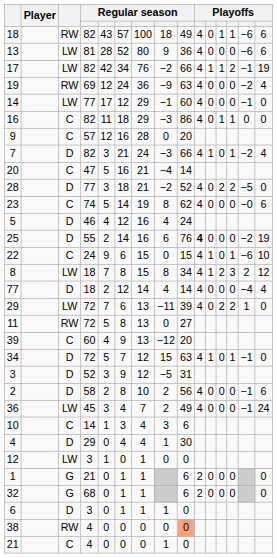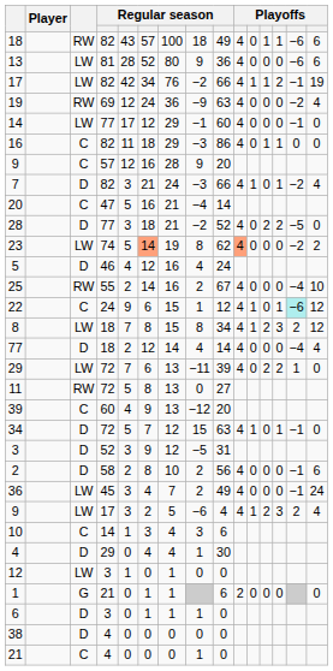9 / 57 | column 8: 0 -> 9
23 | column 3: C -> LW
23 | column 6: no background -> lightsalmon background
23 | column 10: no background -> lightsalmon background
23 | column 14: −0 -> −2
23 | column 15: 6 -> 2
25 | column 3: D -> RW
25 | column 8: 6 -> 2
25 | column 9: 76 -> 67
25 | column 10: bold -> normal
25 | column 14: −2 -> −4
25 | column 15: 19 -> 10
22 | column 8: 0 -> 1
22 | column 9: 15 -> 12
22 | column 14: no background -> paleturquoise background
22 | column 15: 10 -> 12
+ row: 9 | LW | 17 | 3 | 2 | 5 | −6 | 4 | 4 | 1 | 2 | 3 | 2 | 4
- row: 32 | G | 68 | 0 | 1 | 1 | 6 | 2 | 0 | 0 | 0 | 0
38 | column 3: RW -> D
38 | column 9: lightsalmon background -> no background
